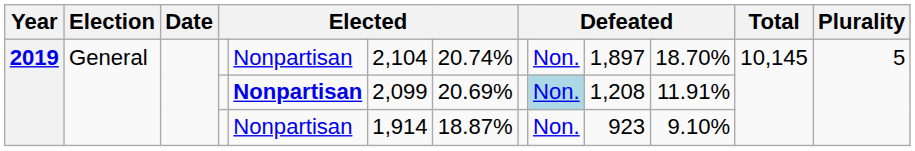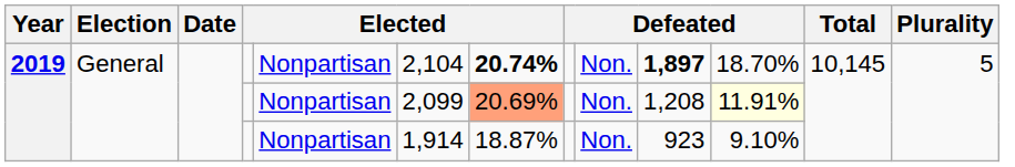row 2 | column 7: normal -> bold
row 2 | column 10: normal -> bold
row 3 | column 5: bold -> normal
row 3 | column 7: no background -> lightsalmon background
row 3 | column 9: lightblue background -> no background
row 3 | column 11: no background -> lightyellow background
